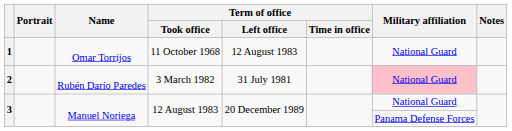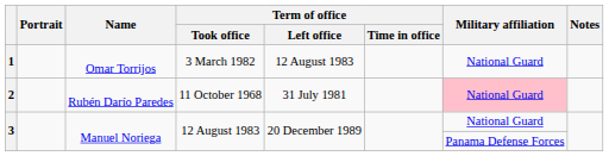1 | Term of office / Took office: 11 October 1968 -> 3 March 1982
2 | Term of office / Took office: 3 March 1982 -> 11 October 1968
